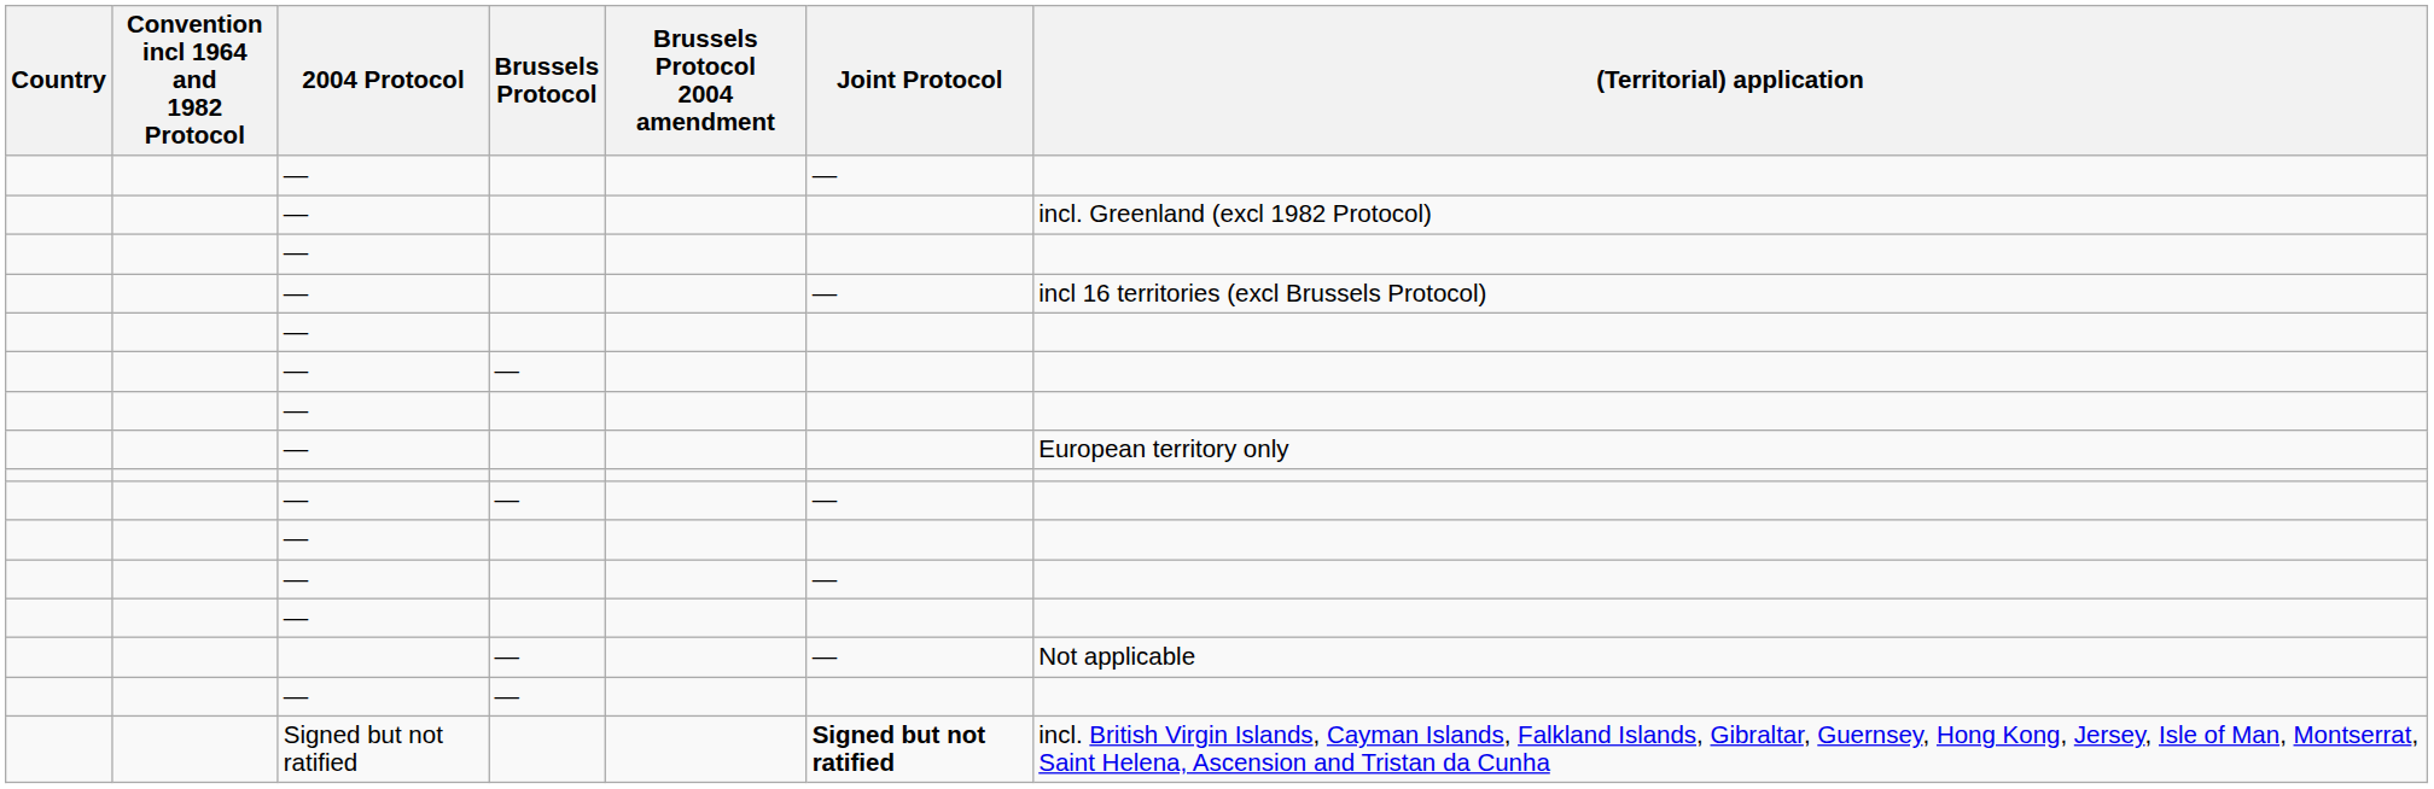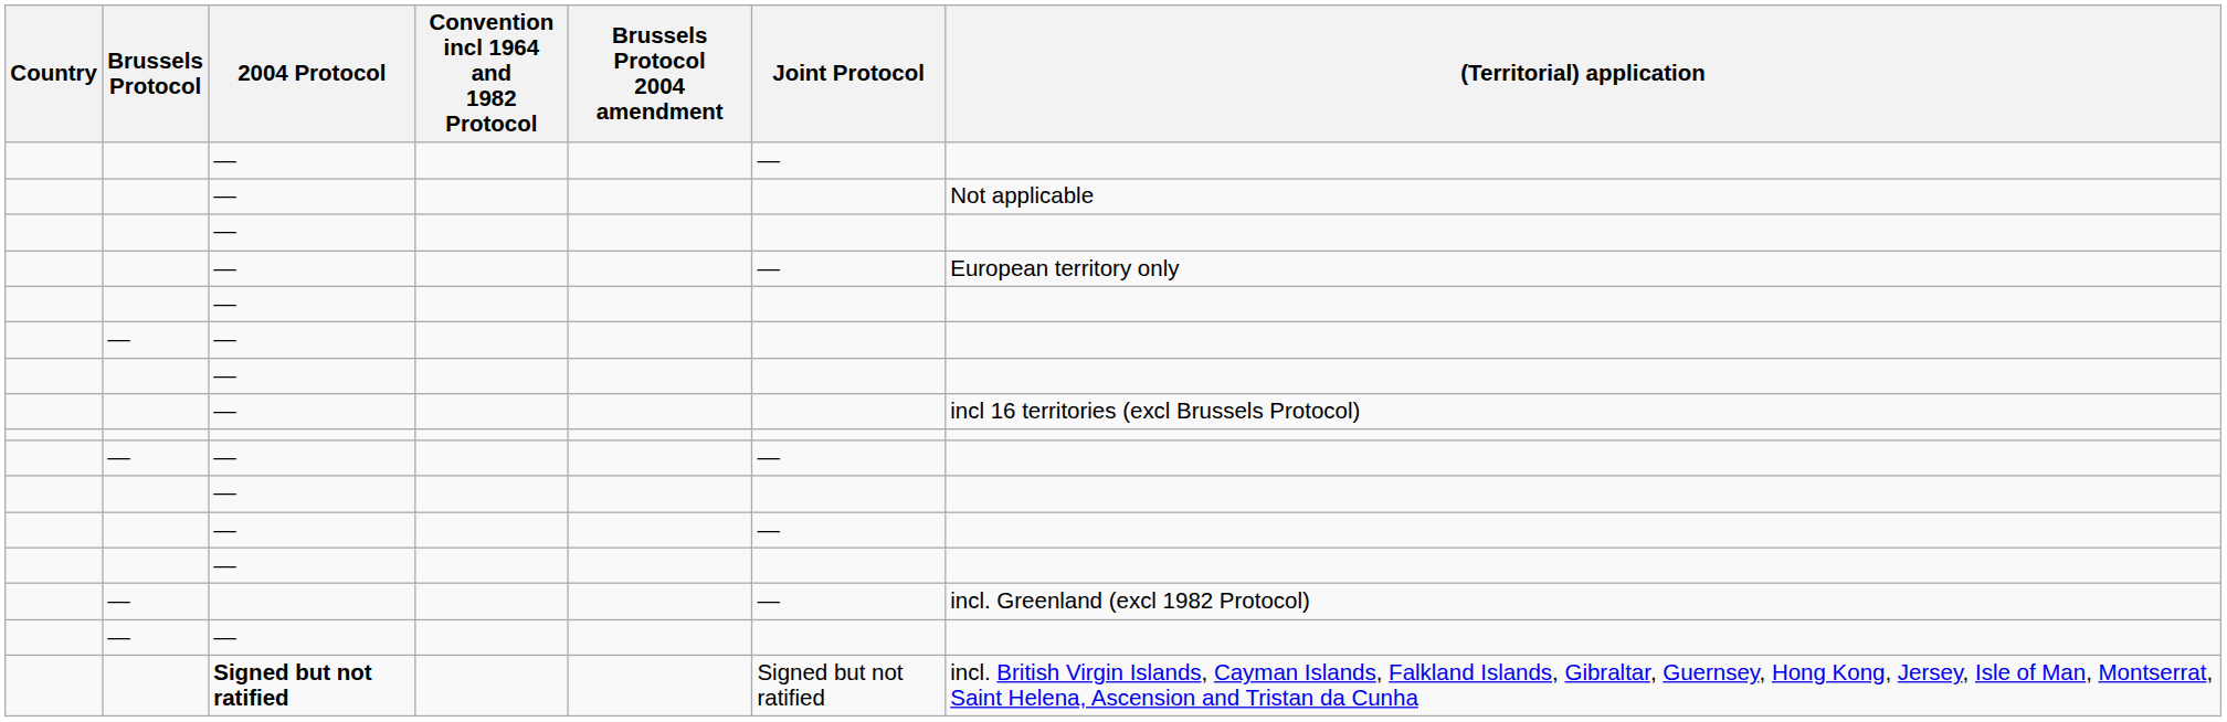columns swapped: Convention incl 1964 and 1982 Protocol <-> Brussels Protocol
row 3 | (Territorial) application: incl. Greenland (excl 1982 Protocol) -> Not applicable
row 5 | (Territorial) application: incl 16 territories (excl Brussels Protocol) -> European territory only
row 9 | (Territorial) application: European territory only -> incl 16 territories (excl Brussels Protocol)
row 15 | (Territorial) application: Not applicable -> incl. Greenland (excl 1982 Protocol)
row 17 | 2004 Protocol: normal -> bold
row 17 | Joint Protocol: bold -> normal
